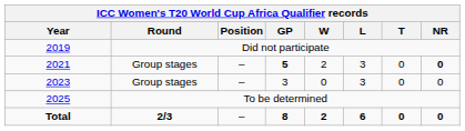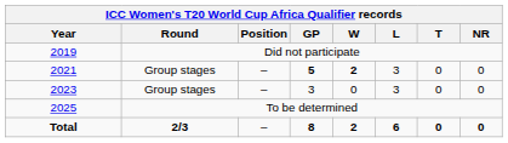2021 | W: normal -> bold
2021 | NR: bold -> normal
